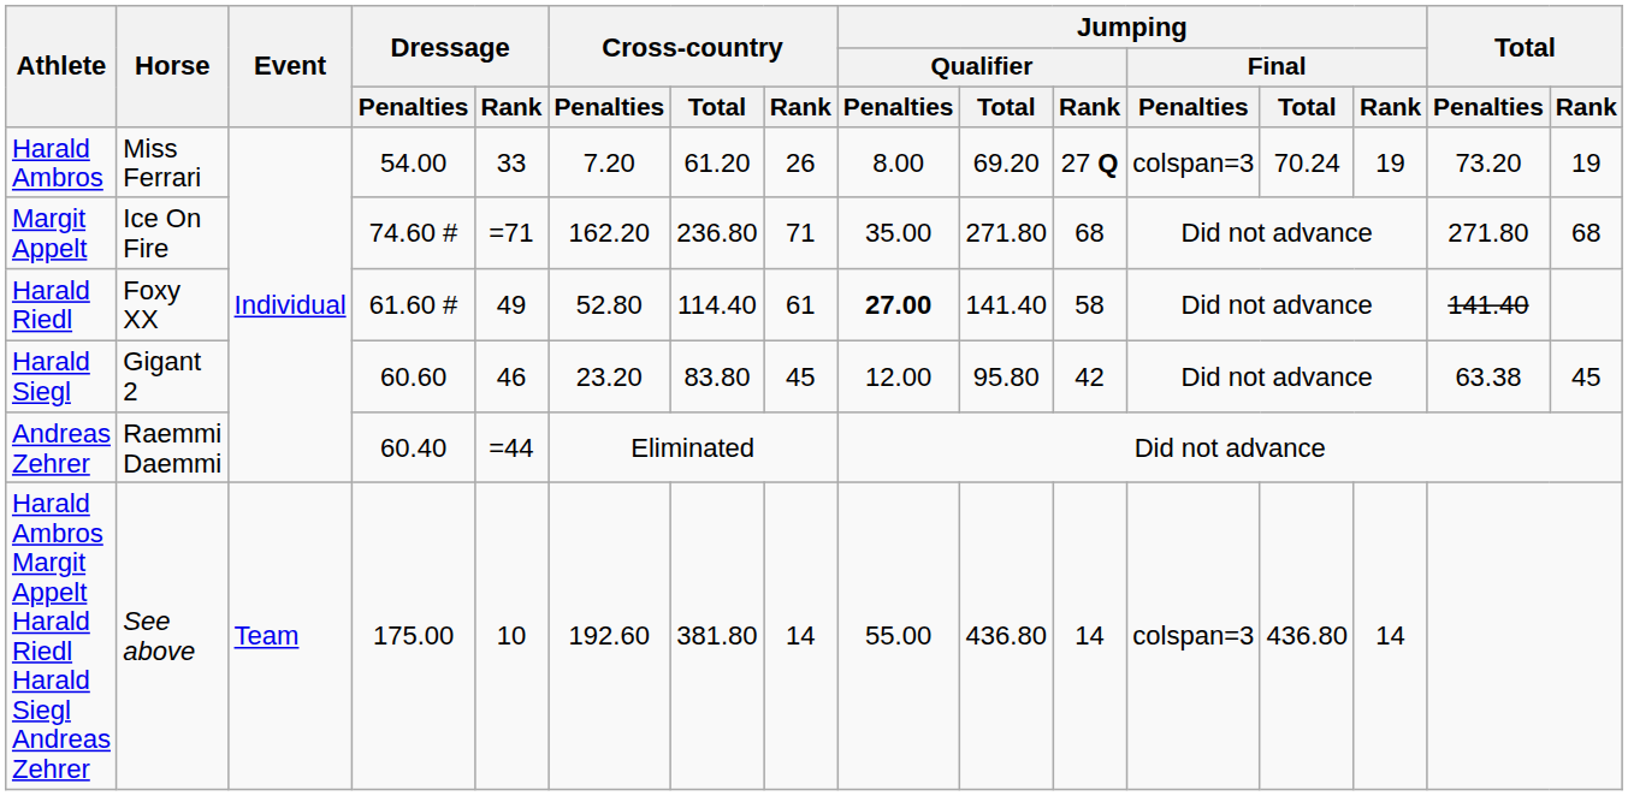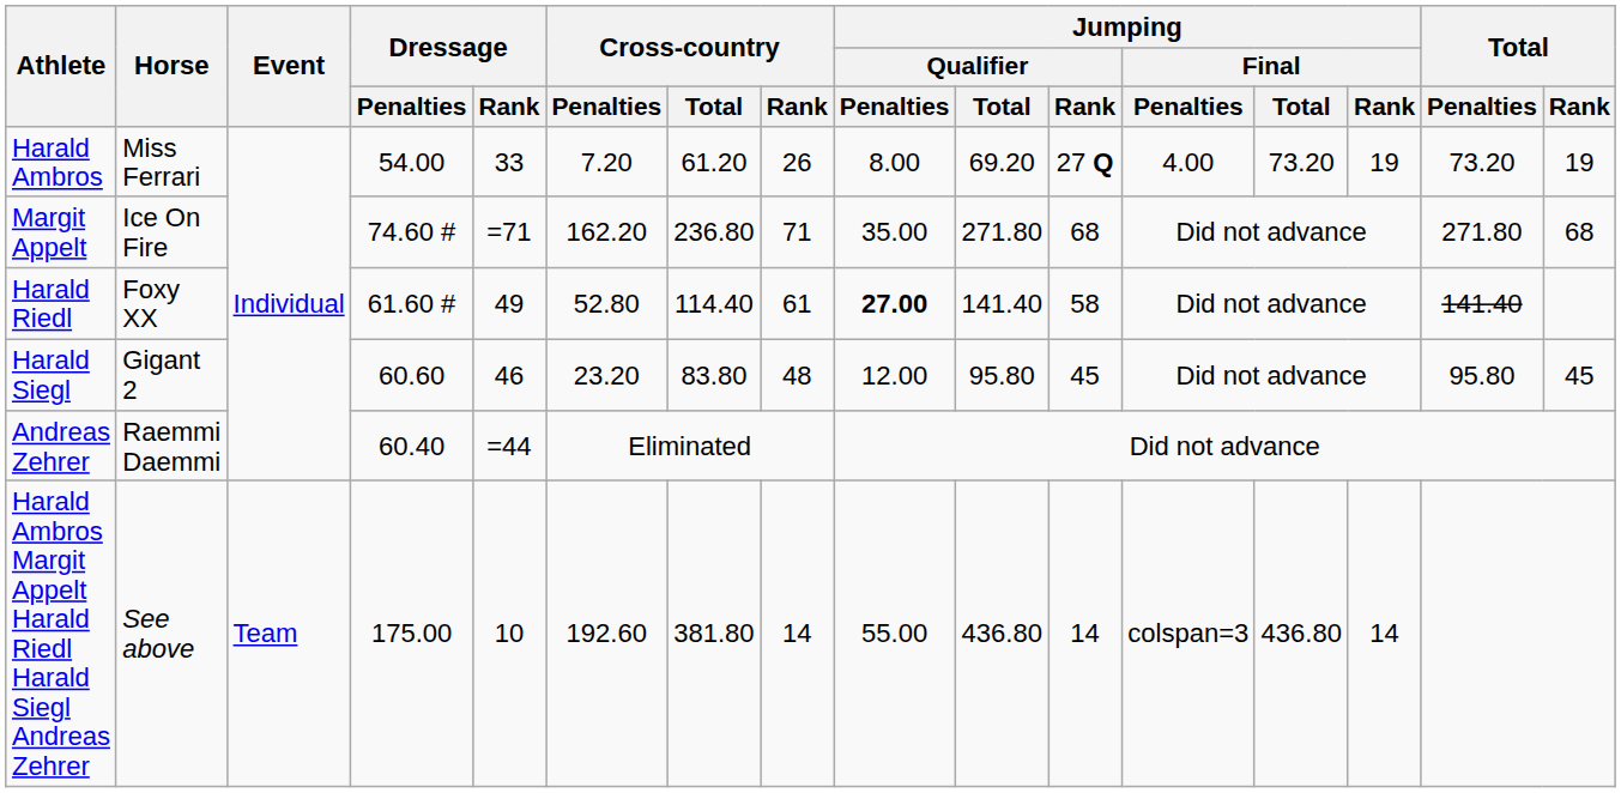Harald Ambros | Jumping / Final / Penalties: colspan=3 -> 4.00
Harald Ambros | Jumping / Final / Total: 70.24 -> 73.20
Harald Siegl | Cross-country / Rank: 45 -> 48
Harald Siegl | Jumping / Qualifier / Rank: 42 -> 45
Harald Siegl | Total / Penalties: 63.38 -> 95.80
